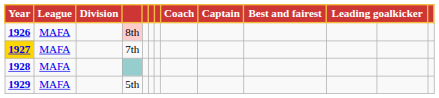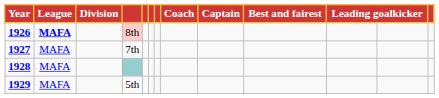8th | League: normal -> bold
7th | Year: gold background -> no background
